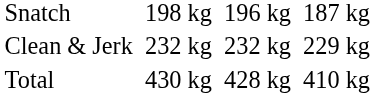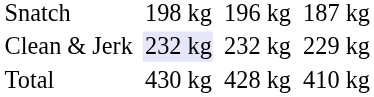Clean & Jerk | column 2: no background -> lavender background
